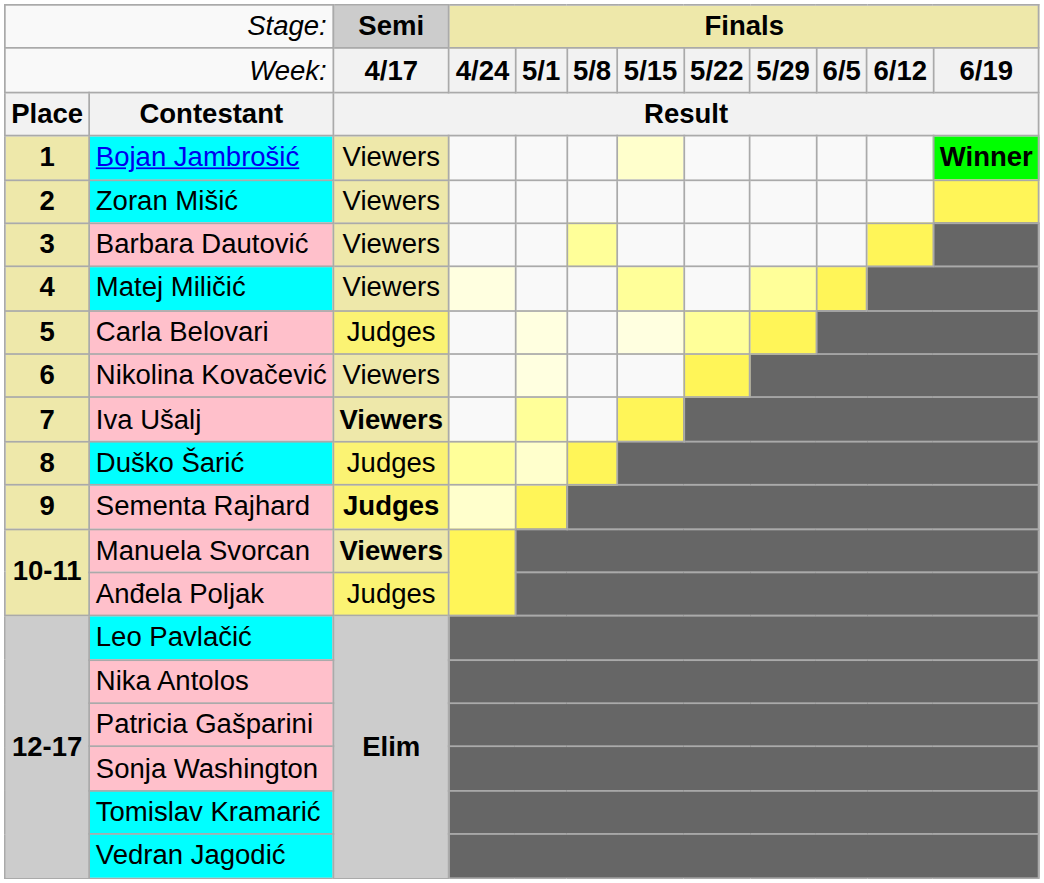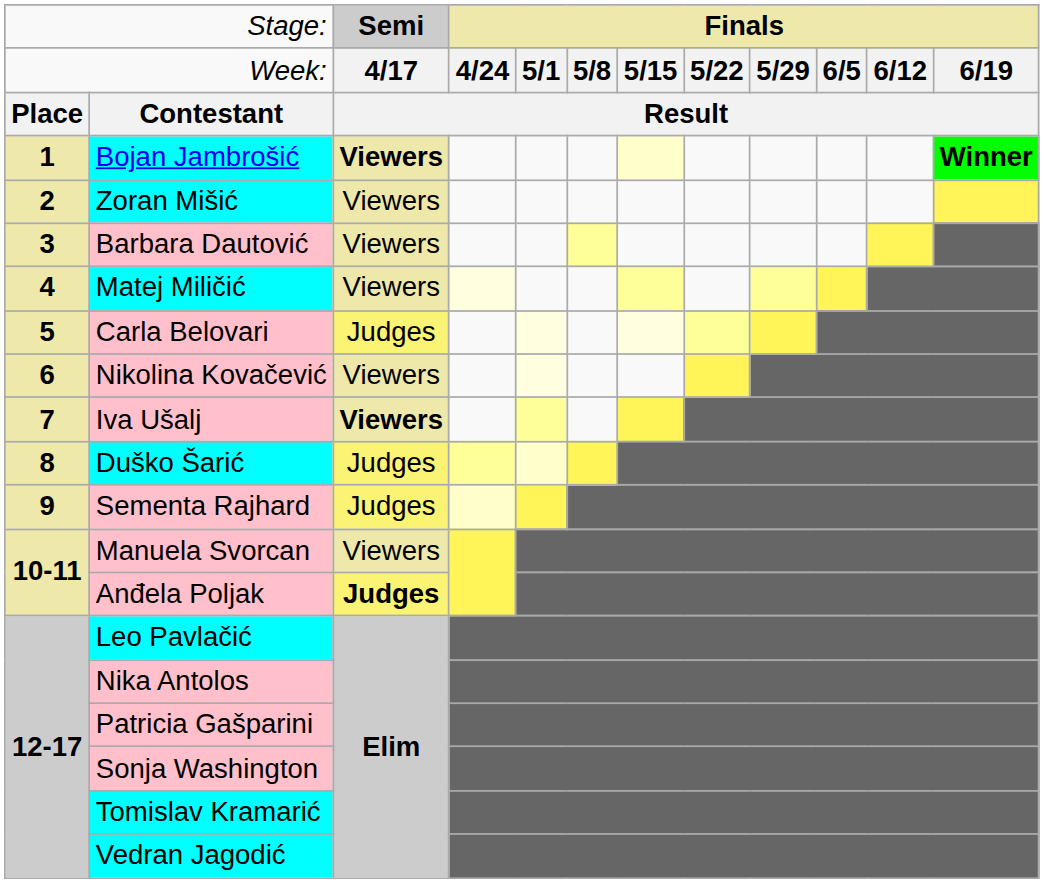Bojan Jambrošić | column 3: normal -> bold
Sementa Rajhard | column 3: bold -> normal
Manuela Svorcan | column 3: bold -> normal
Anđela Poljak | column 3: normal -> bold
